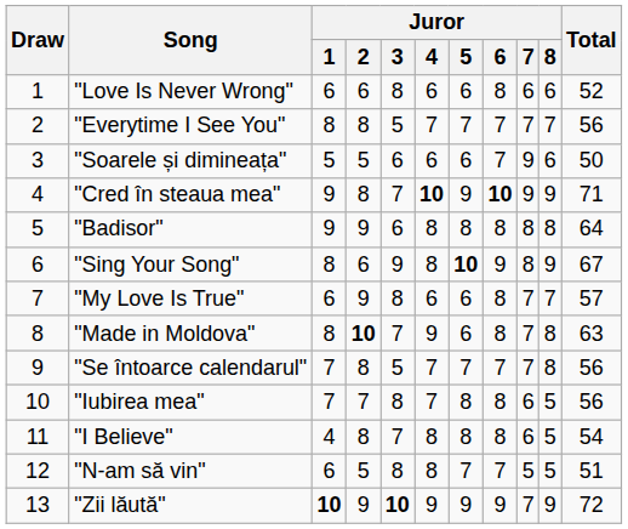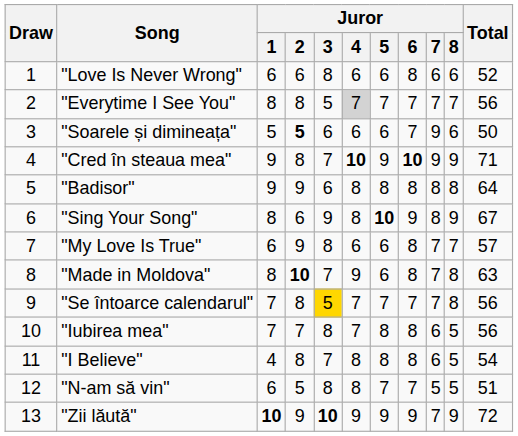"Everytime I See You" | Juror / 4: no background -> lightgrey background
"Soarele și dimineața" | Juror / 2: normal -> bold
"Se întoarce calendarul" | Juror / 3: no background -> gold background
